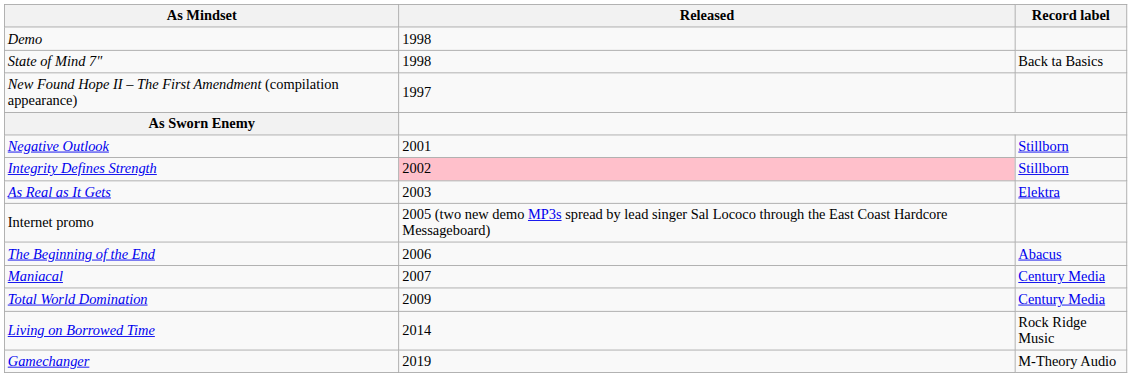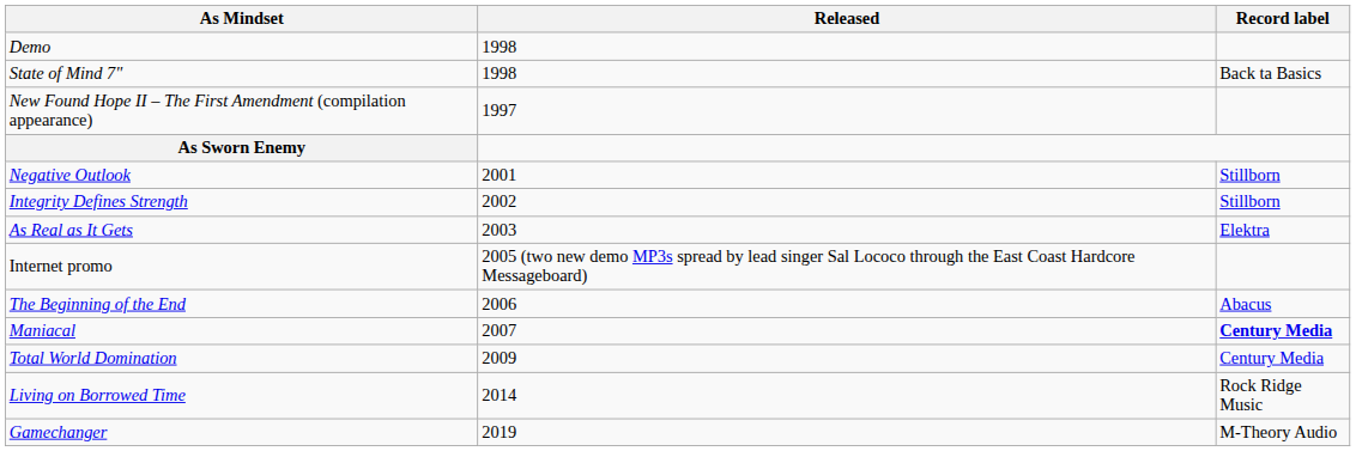Integrity Defines Strength | Released: pink background -> no background
Maniacal | Record label: normal -> bold
